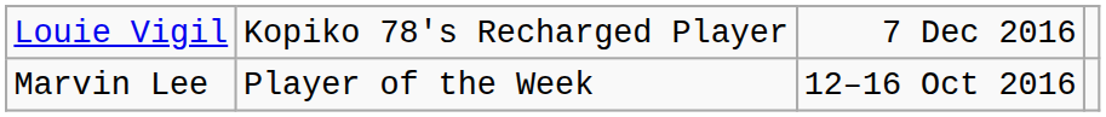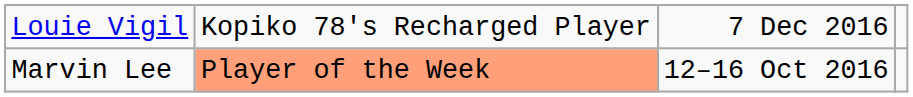Marvin Lee | column 2: no background -> lightsalmon background
